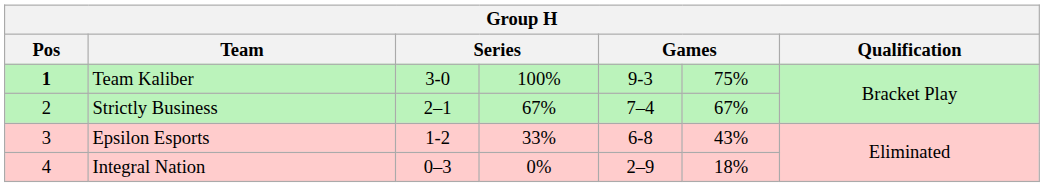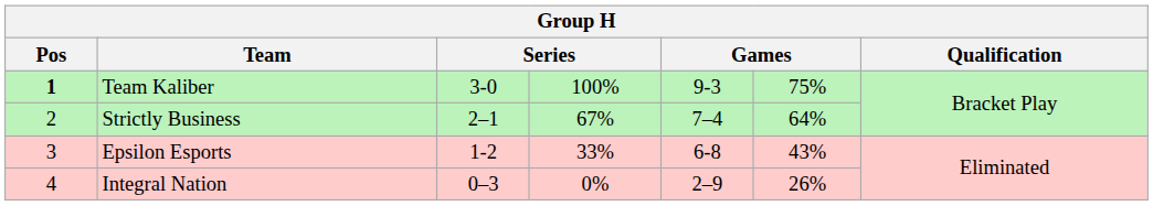Strictly Business | column 6: 67% -> 64%
Integral Nation | column 6: 18% -> 26%
